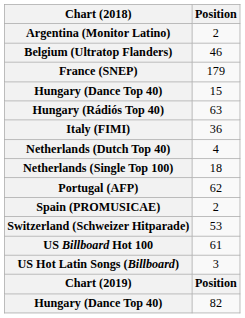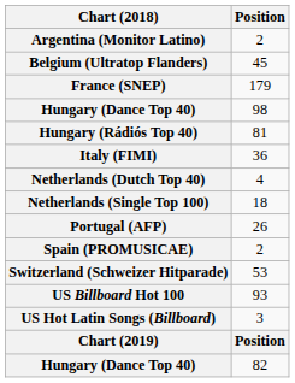row 3 | Position: 46 -> 45
row 5 | Position: 15 -> 98
row 6 | Position: 63 -> 81
row 10 | Position: 62 -> 26
row 13 | Position: 61 -> 93
